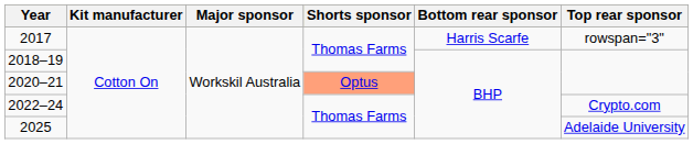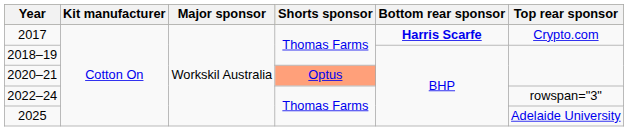2017 | Bottom rear sponsor: normal -> bold
2017 | Top rear sponsor: rowspan="3" -> Crypto.com
2022–24 | Top rear sponsor: Crypto.com -> rowspan="3"
